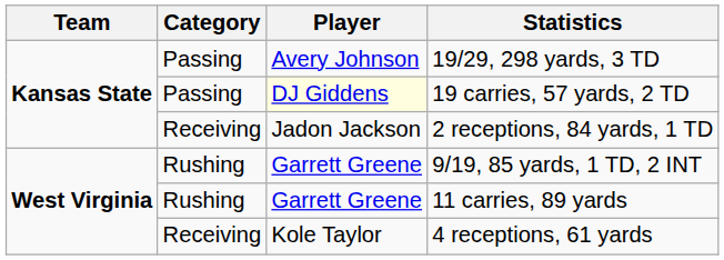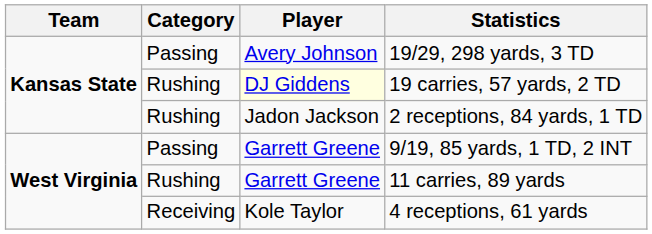19 carries, 57 yards, 2 TD | Category: Passing -> Rushing
2 receptions, 84 yards, 1 TD | Category: Receiving -> Rushing
9/19, 85 yards, 1 TD, 2 INT | Category: Rushing -> Passing
